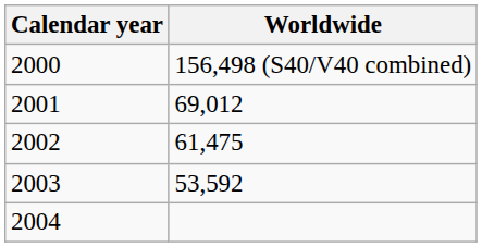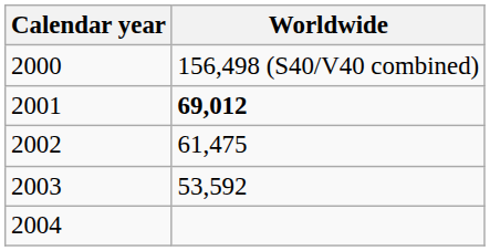2001 | Worldwide: normal -> bold
